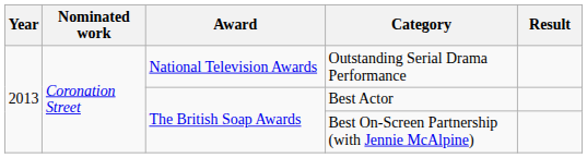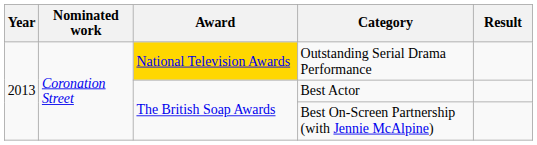Outstanding Serial Drama Performance | Award: no background -> gold background
